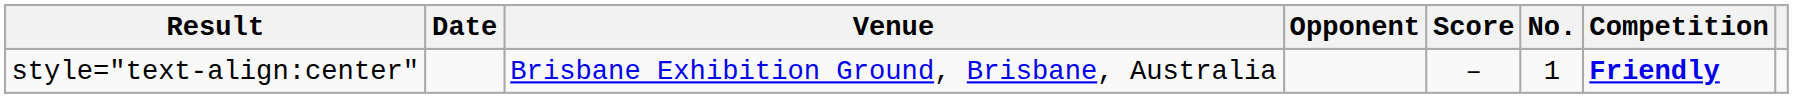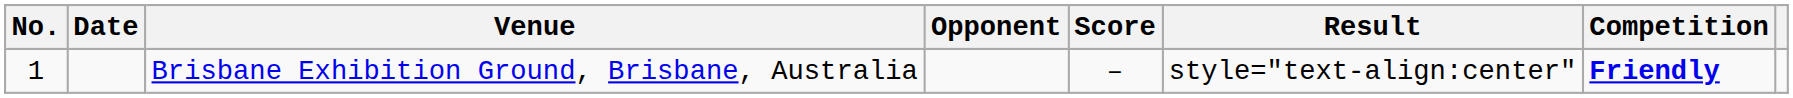columns swapped: No. <-> Result
